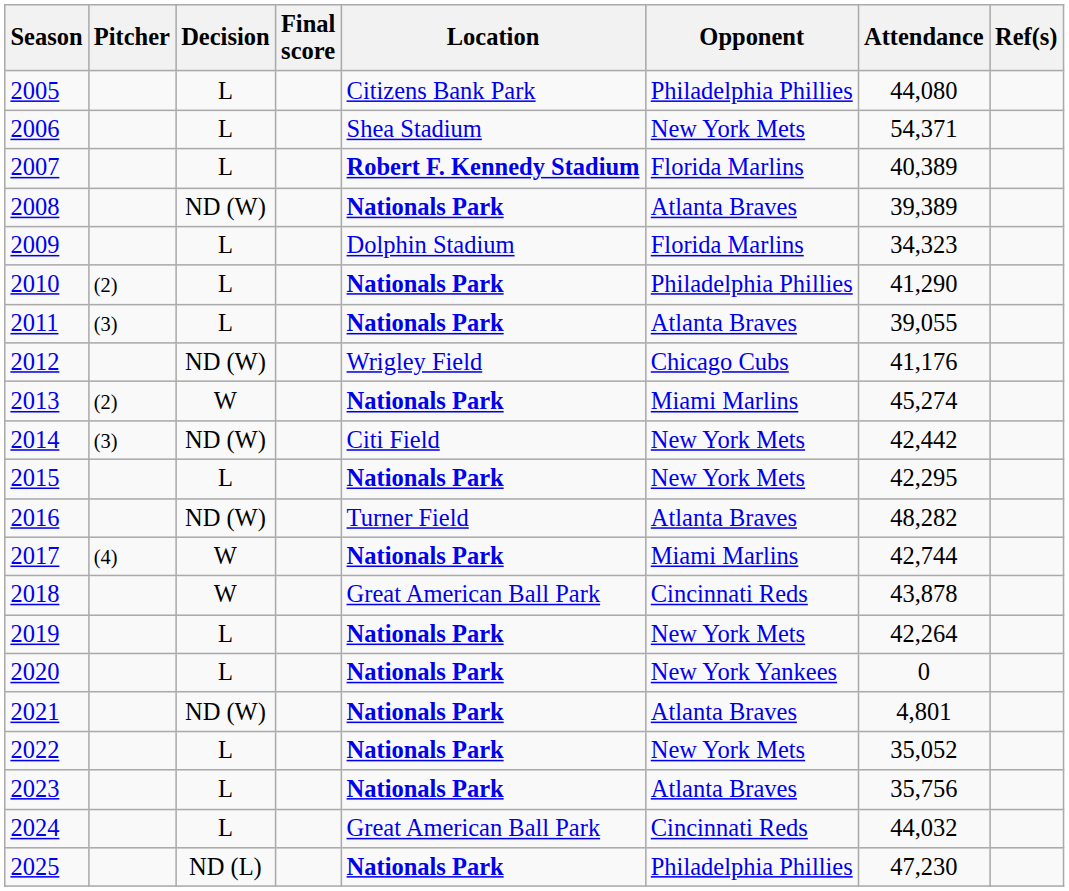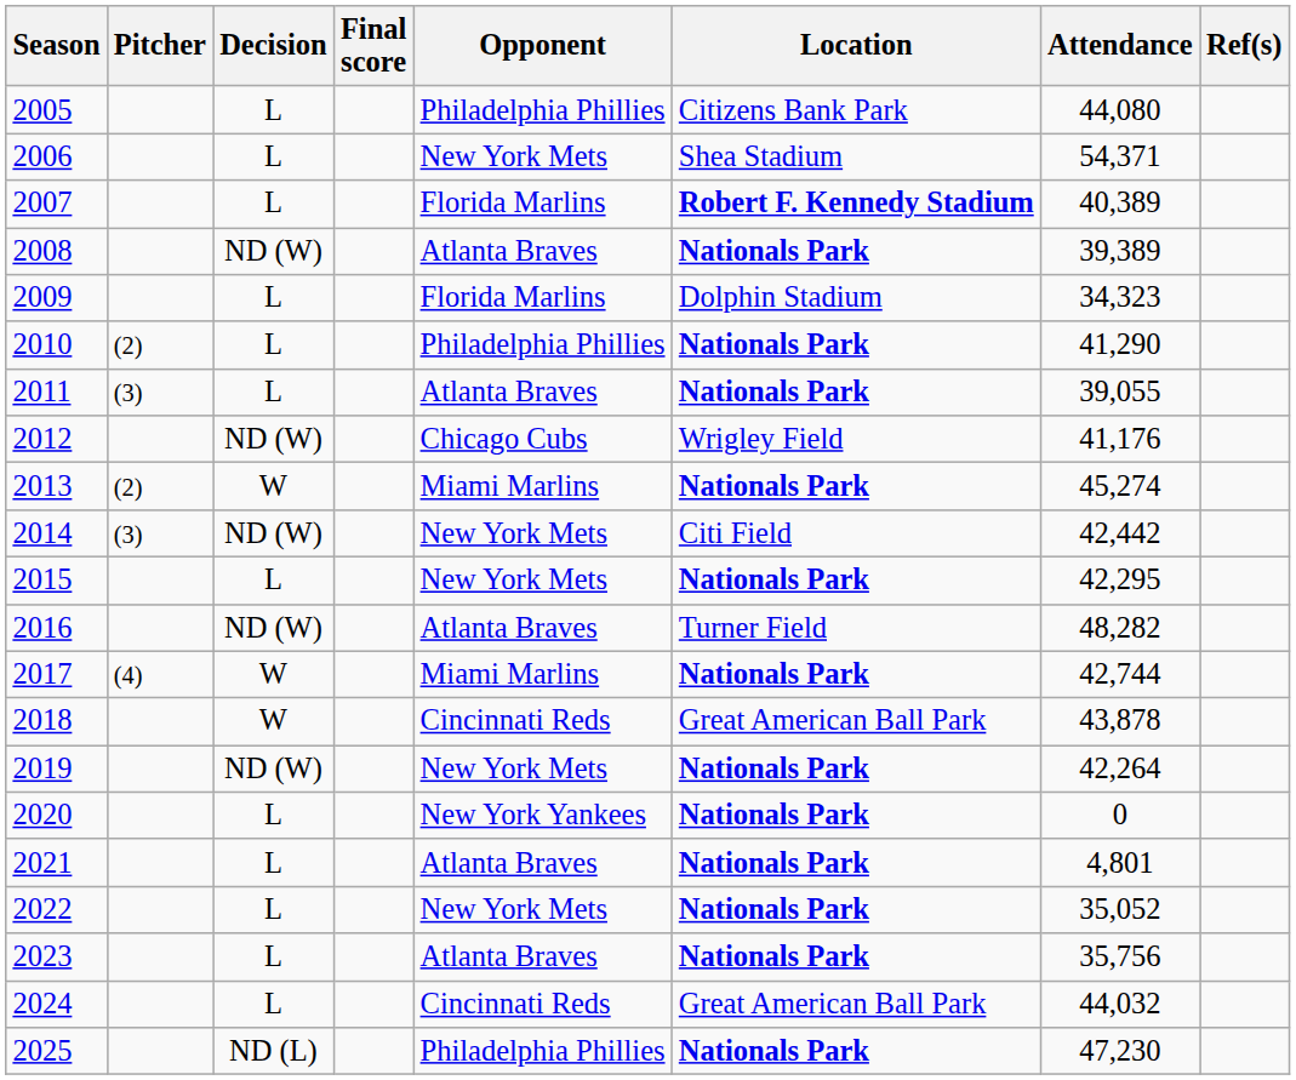columns swapped: Opponent <-> Location
2019 | Decision: L -> ND (W)
2021 | Decision: ND (W) -> L
